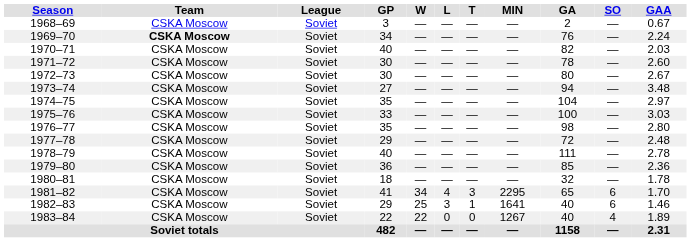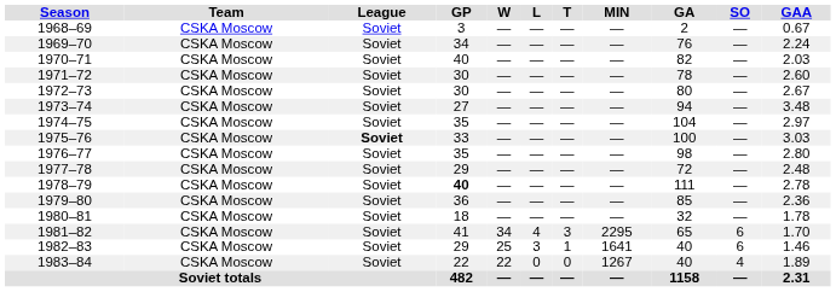1969–70 | Team: bold -> normal
1975–76 | League: normal -> bold
1978–79 | GP: normal -> bold
